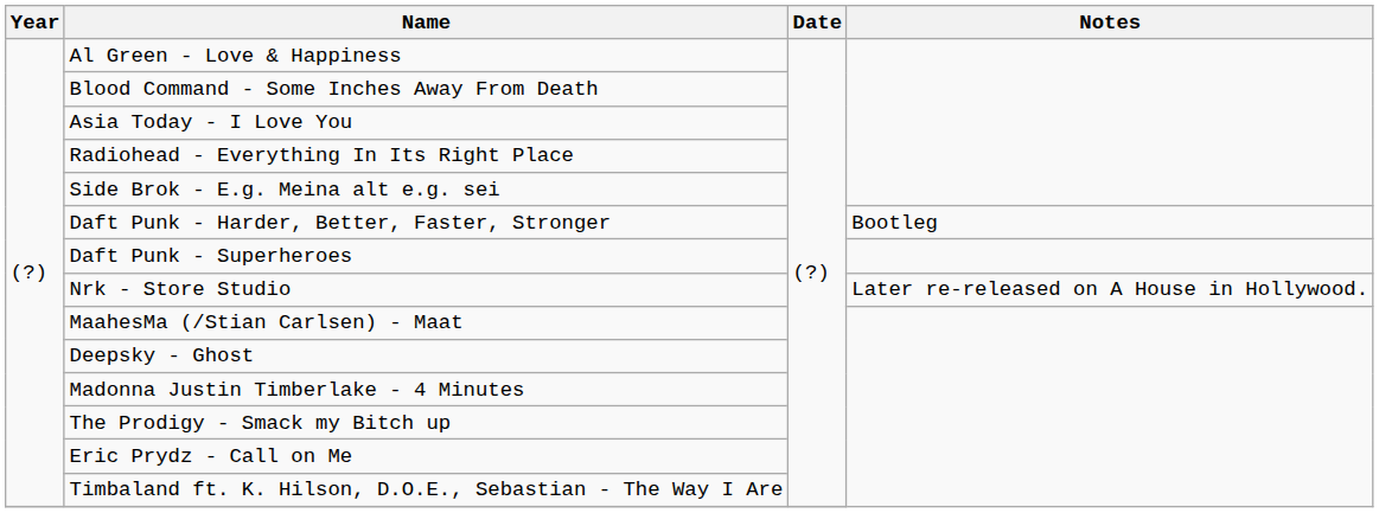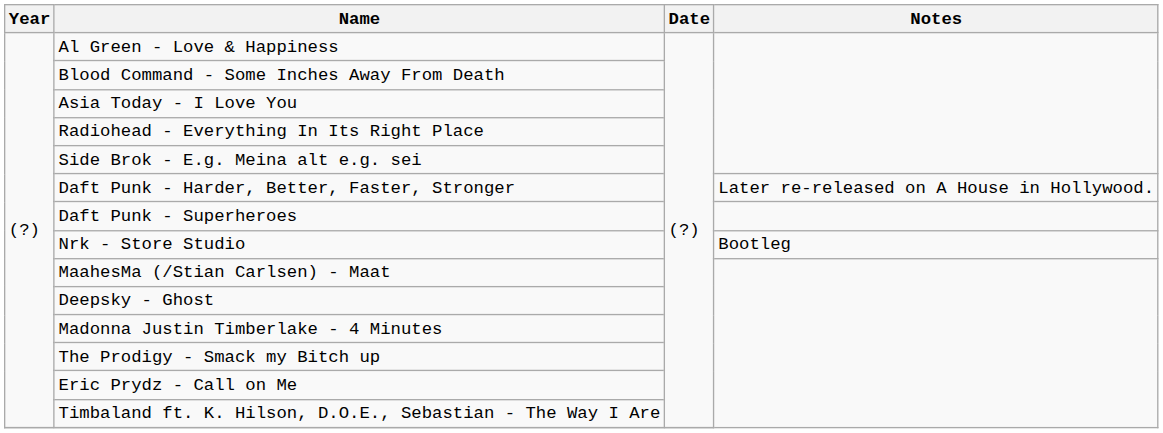Daft Punk - Harder, Better, Faster, Stronger | Notes: Bootleg -> Later re-released on A House in Hollywood.
Nrk - Store Studio | Notes: Later re-released on A House in Hollywood. -> Bootleg
